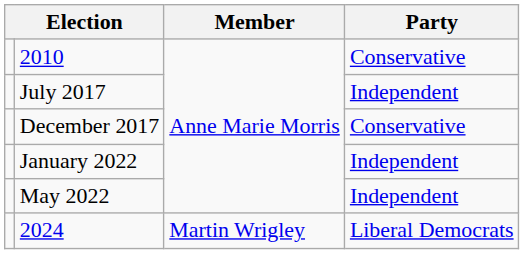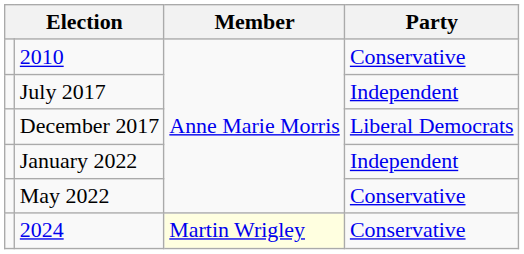December 2017 | Party: Conservative -> Liberal Democrats
May 2022 | Party: Independent -> Conservative
2024 | Member: no background -> lightyellow background
2024 | Party: Liberal Democrats -> Conservative
